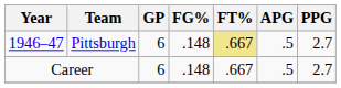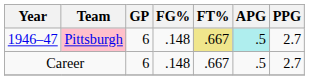1946–47 | Team: no background -> pink background
1946–47 | APG: no background -> paleturquoise background
